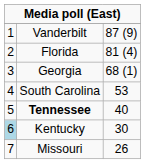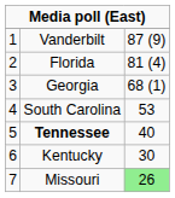Kentucky | column 1: lightblue background -> no background
Missouri | column 3: no background -> lightgreen background
